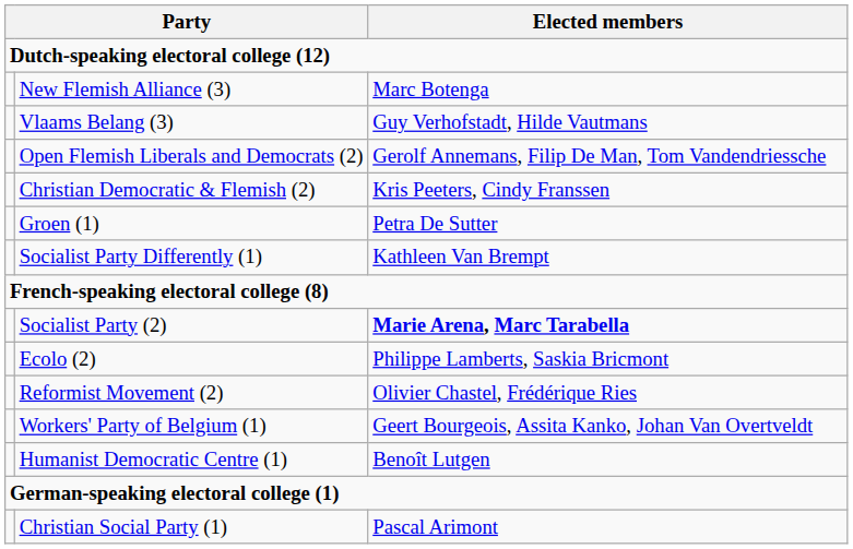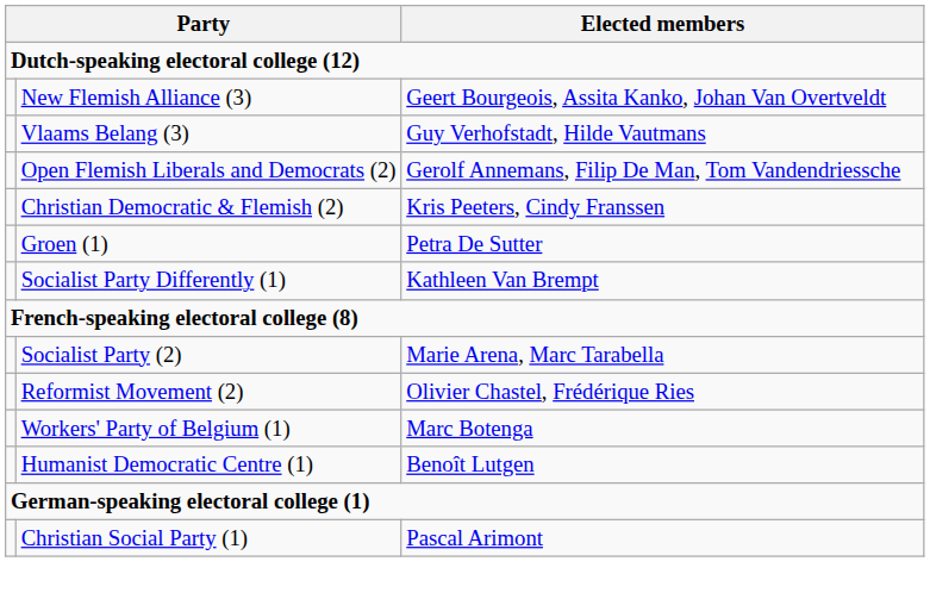New Flemish Alliance (3) | Elected members: Marc Botenga -> Geert Bourgeois, Assita Kanko, Johan Van Overtveldt
Socialist Party (2) | Elected members: bold -> normal
- row: Ecolo (2) | Philippe Lamberts, Saskia Bricmont
Workers' Party of Belgium (1) | Elected members: Geert Bourgeois, Assita Kanko, Johan Van Overtveldt -> Marc Botenga
